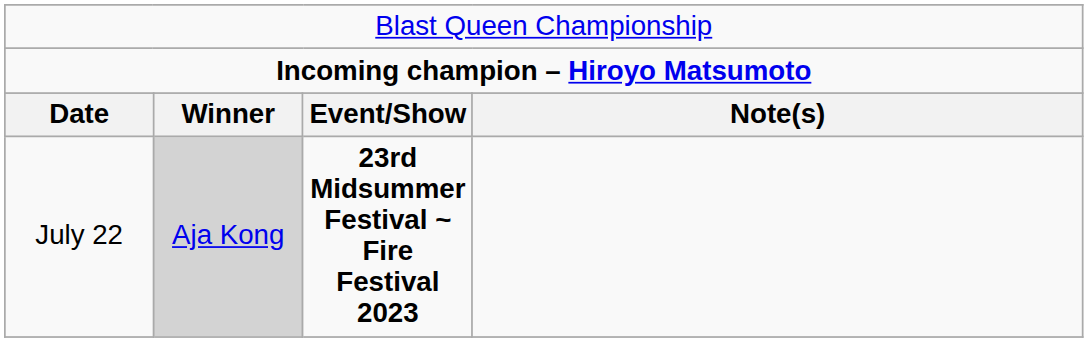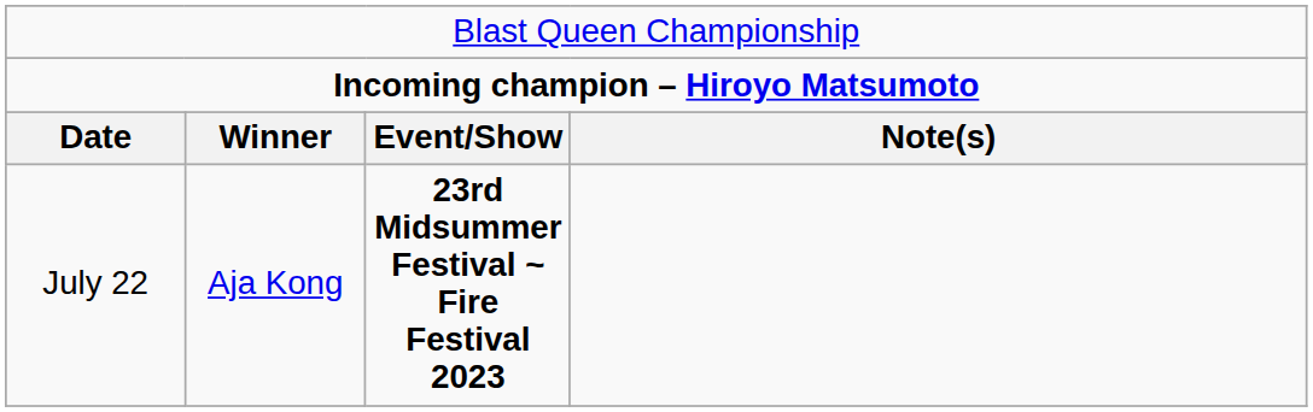July 22 | column 2: lightgrey background -> no background
